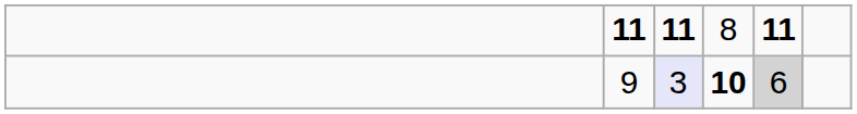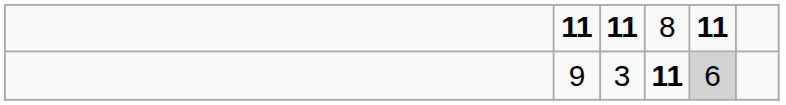row 2 | column 3: lavender background -> no background
row 2 | column 4: 10 -> 11
